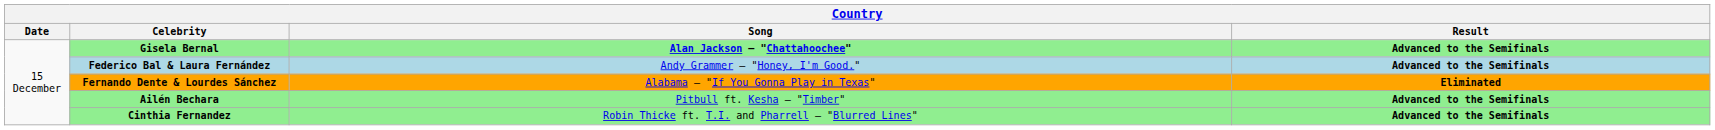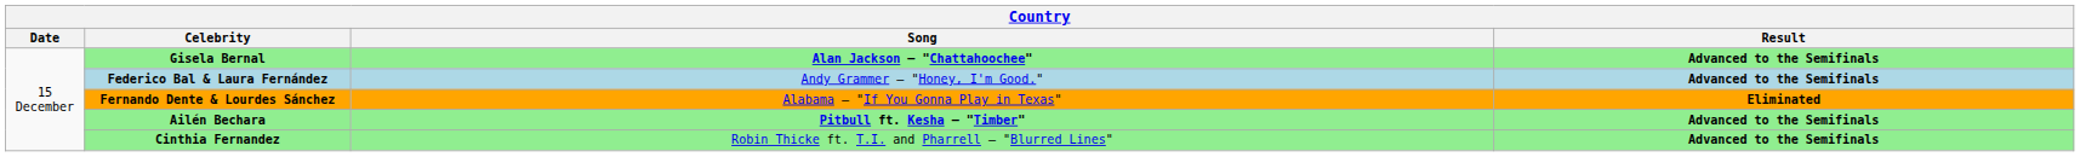Ailén Bechara | Song: normal -> bold
